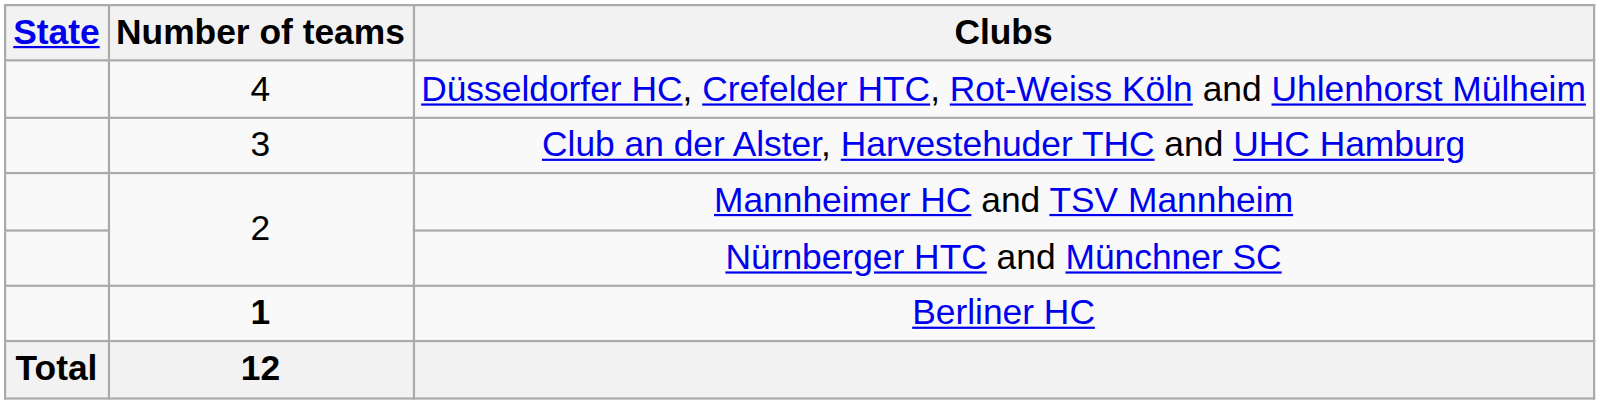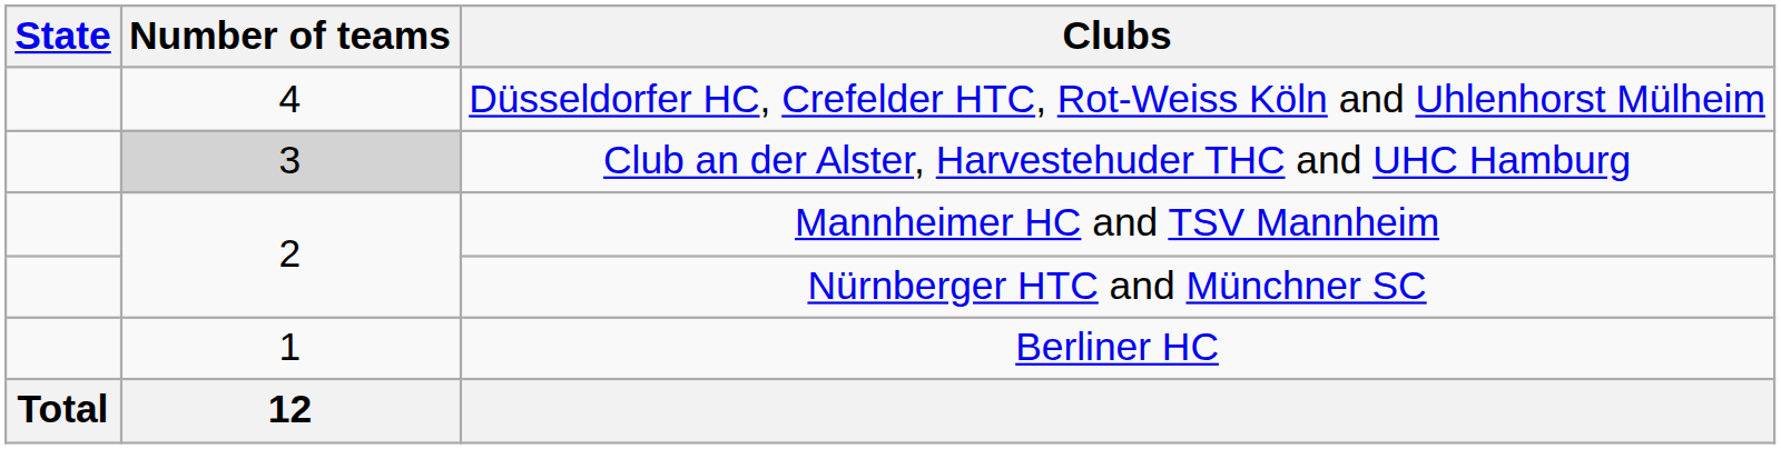Club an der Alster, Harvestehuder THC and UHC Hamburg | Number of teams: no background -> lightgrey background
Berliner HC | Number of teams: bold -> normal
